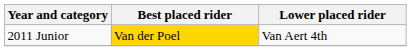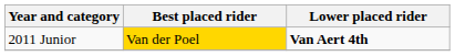2011 Junior | Lower placed rider: normal -> bold
